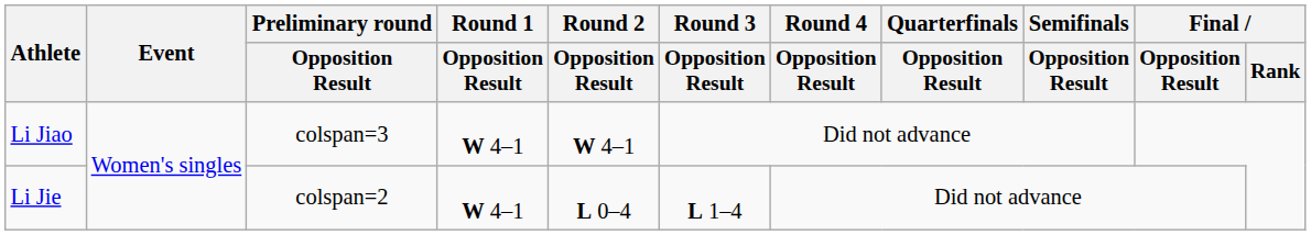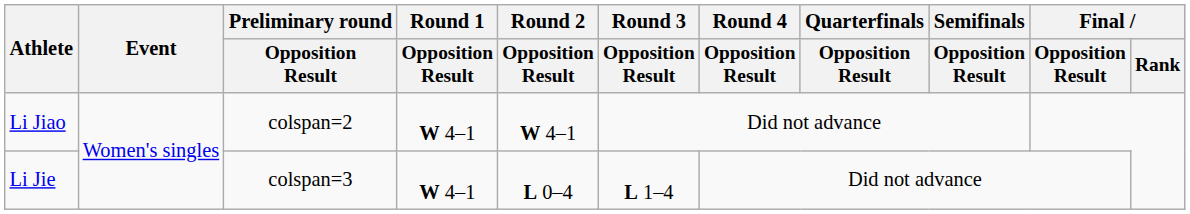Li Jiao | Preliminary round / Opposition Result: colspan=3 -> colspan=2
Li Jie | Preliminary round / Opposition Result: colspan=2 -> colspan=3
